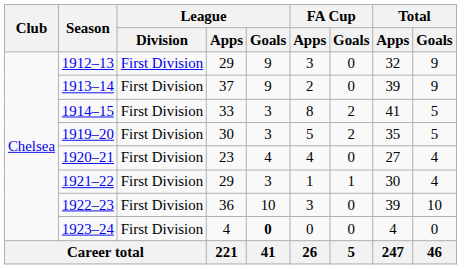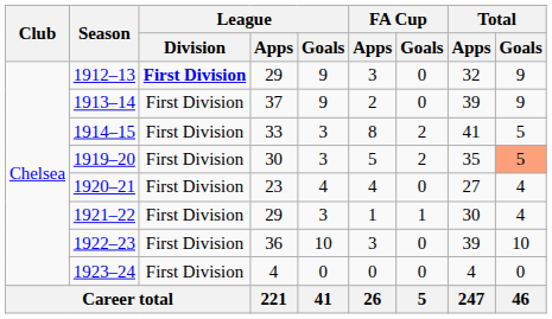1912–13 | League / Division: normal -> bold
1919–20 | Total / Goals: no background -> lightsalmon background
1923–24 | League / Goals: bold -> normal
